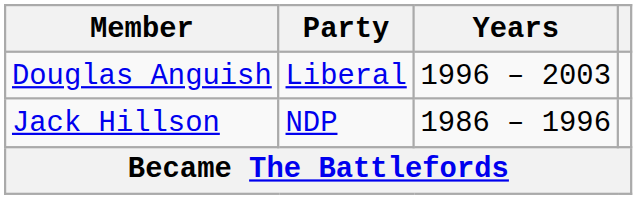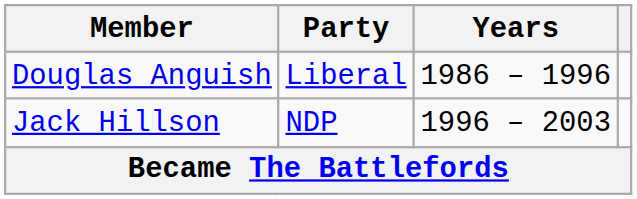Douglas Anguish | Years: 1996 – 2003 -> 1986 – 1996
Jack Hillson | Years: 1986 – 1996 -> 1996 – 2003
